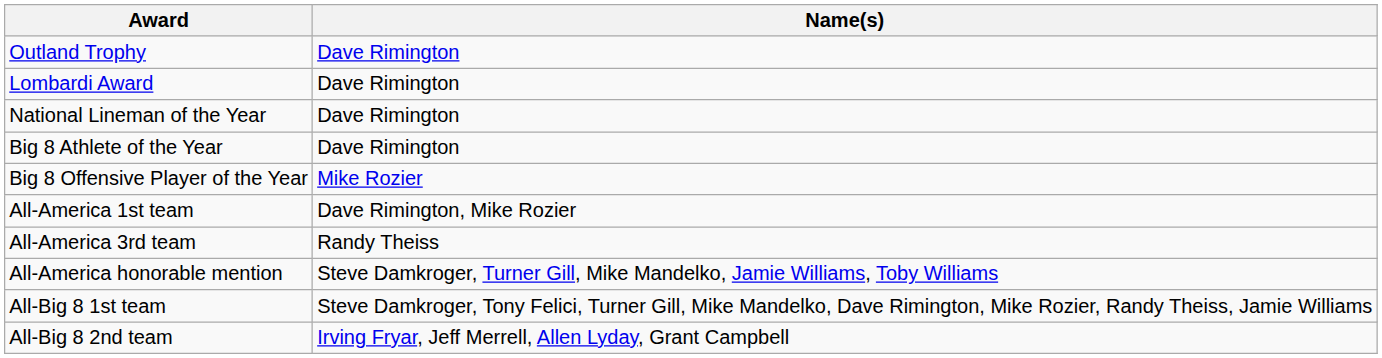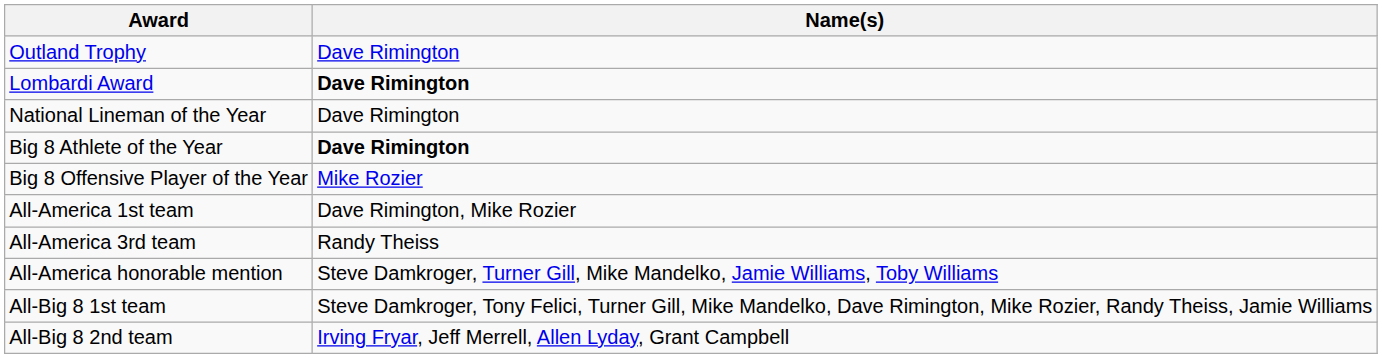Lombardi Award | Name(s): normal -> bold
Big 8 Athlete of the Year | Name(s): normal -> bold
